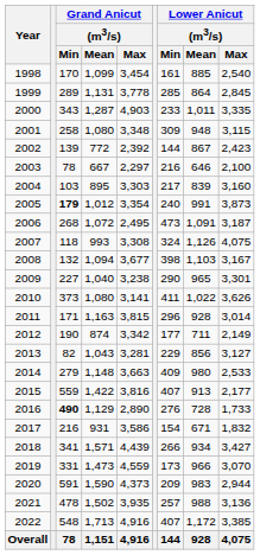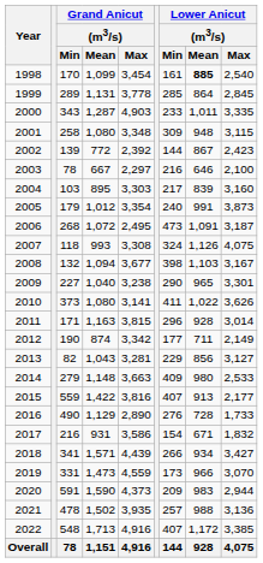1998 | Lower Anicut / (m3/s) / Mean: normal -> bold
2005 | Grand Anicut / (m3/s) / Min: bold -> normal
2016 | Grand Anicut / (m3/s) / Min: bold -> normal
